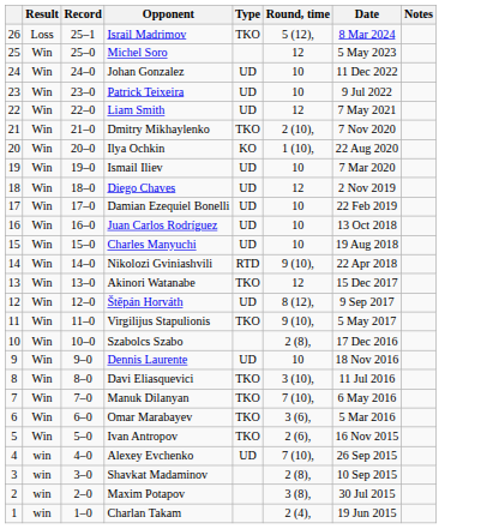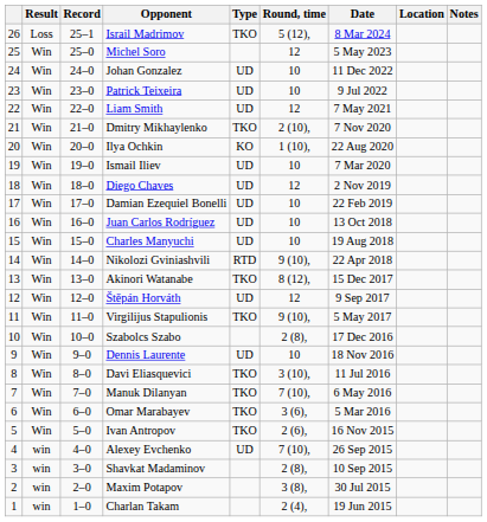+ column: Location
Akinori Watanabe | Round, time: 12 -> 8 (12),
Štěpán Horváth | Round, time: 8 (12), -> 12
